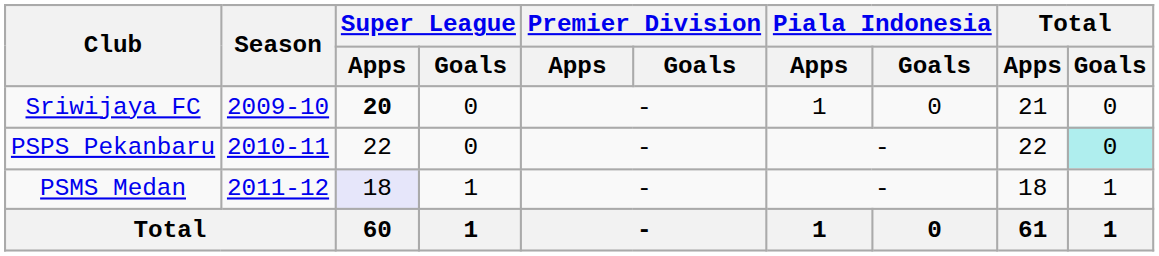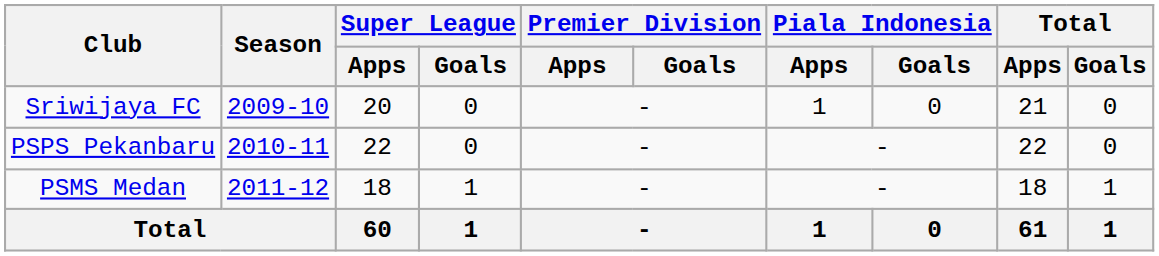Sriwijaya FC | Super League / Apps: bold -> normal
PSPS Pekanbaru | Total / Goals: paleturquoise background -> no background
PSMS Medan | Super League / Apps: lavender background -> no background
